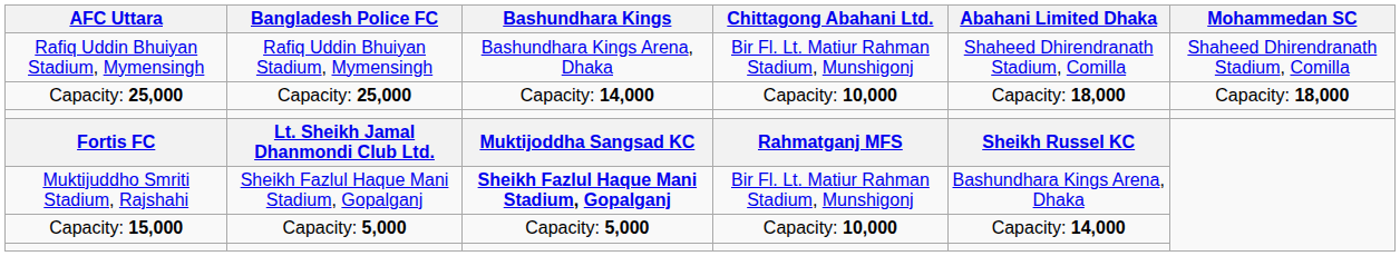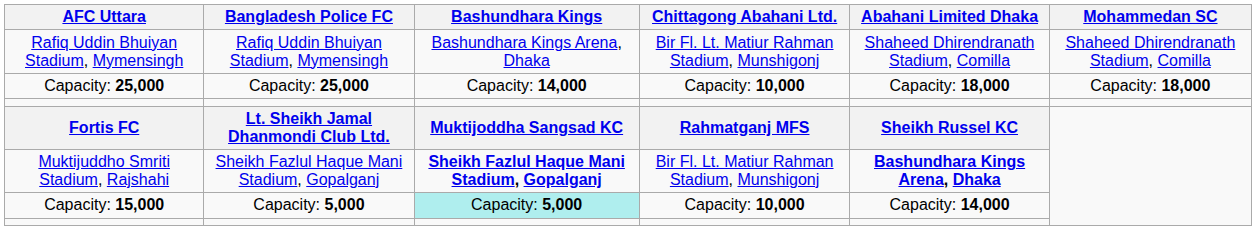Muktijuddho Smriti Stadium, Rajshahi | Abahani Limited Dhaka: normal -> bold
Capacity: 15,000 | Bashundhara Kings: no background -> paleturquoise background
